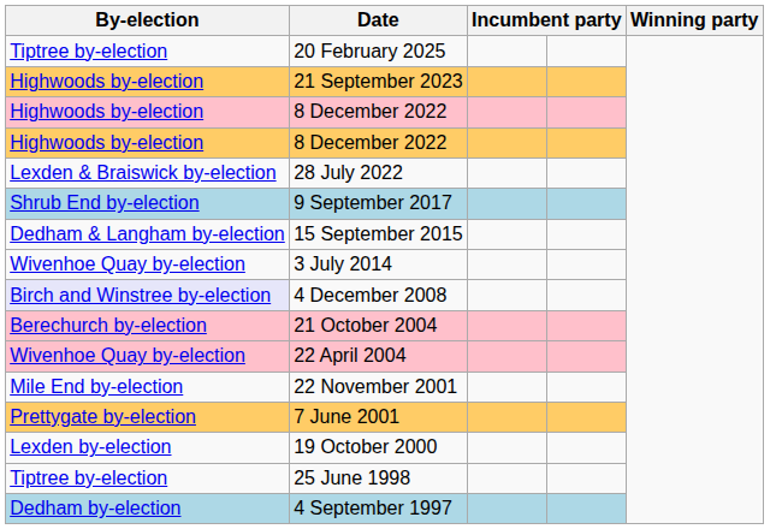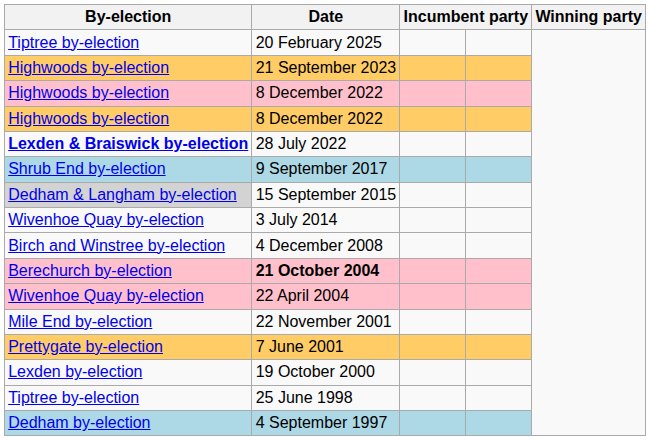28 July 2022 | By-election: normal -> bold
15 September 2015 | By-election: no background -> lightgrey background
4 December 2008 | By-election: lavender background -> no background
21 October 2004 | Date: normal -> bold
